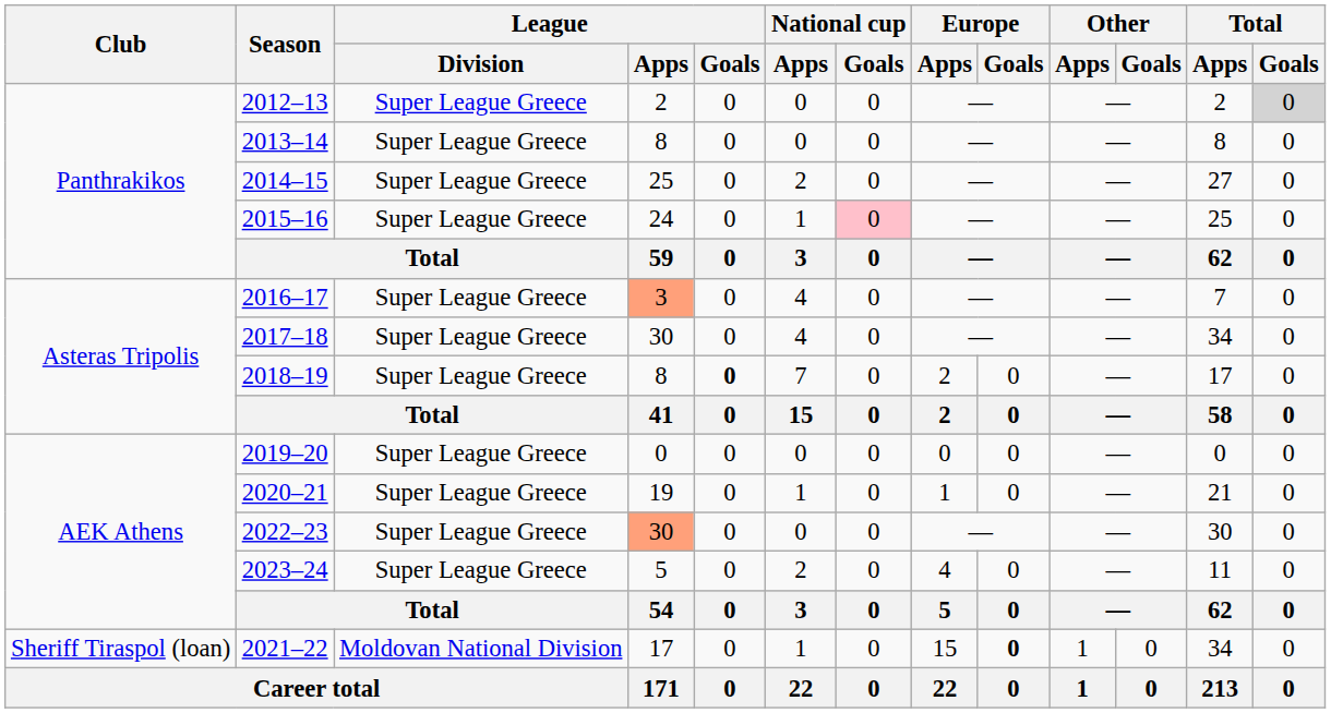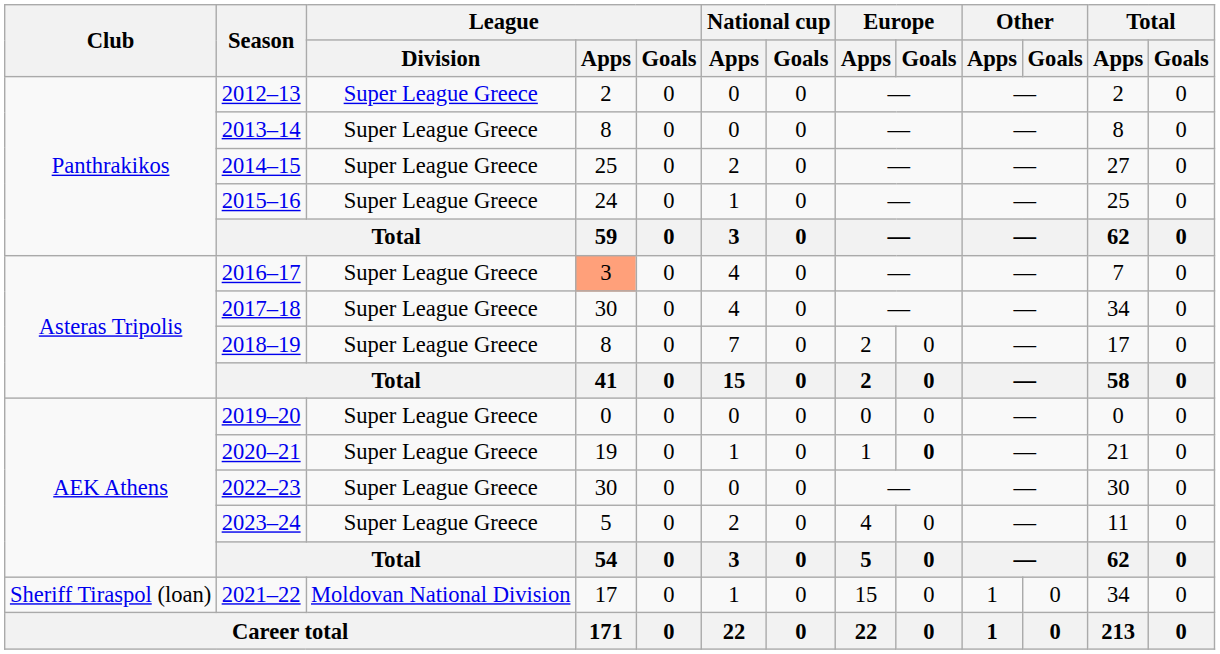2012–13 | Total / Goals: lightgrey background -> no background
2015–16 | National cup / Goals: pink background -> no background
2018–19 | League / Goals: bold -> normal
2020–21 | Europe / Goals: normal -> bold
2022–23 | League / Apps: lightsalmon background -> no background
2021–22 | Europe / Goals: bold -> normal
